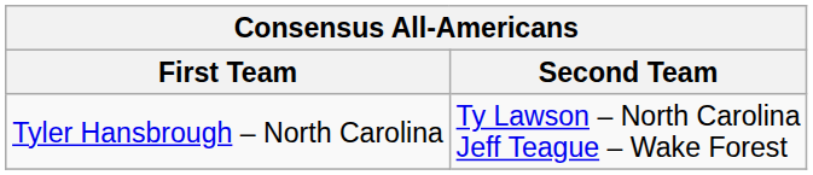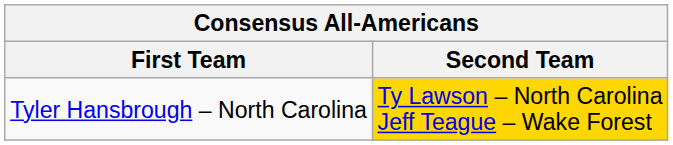Tyler Hansbrough – North Carolina | Second Team: no background -> gold background
